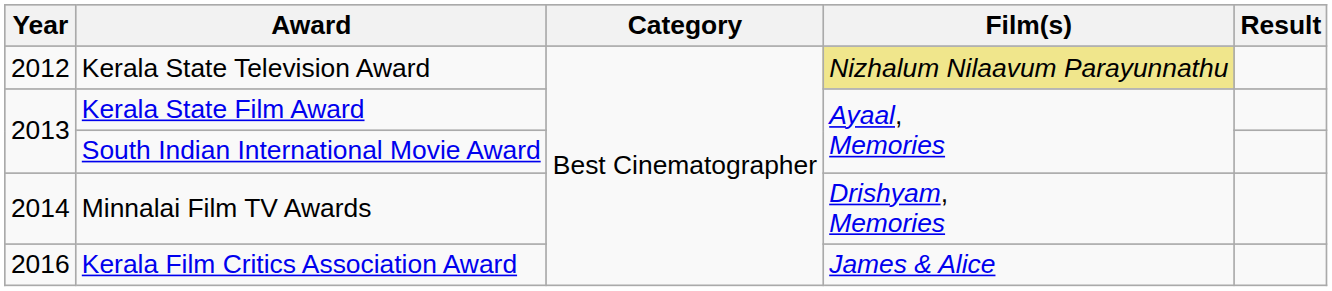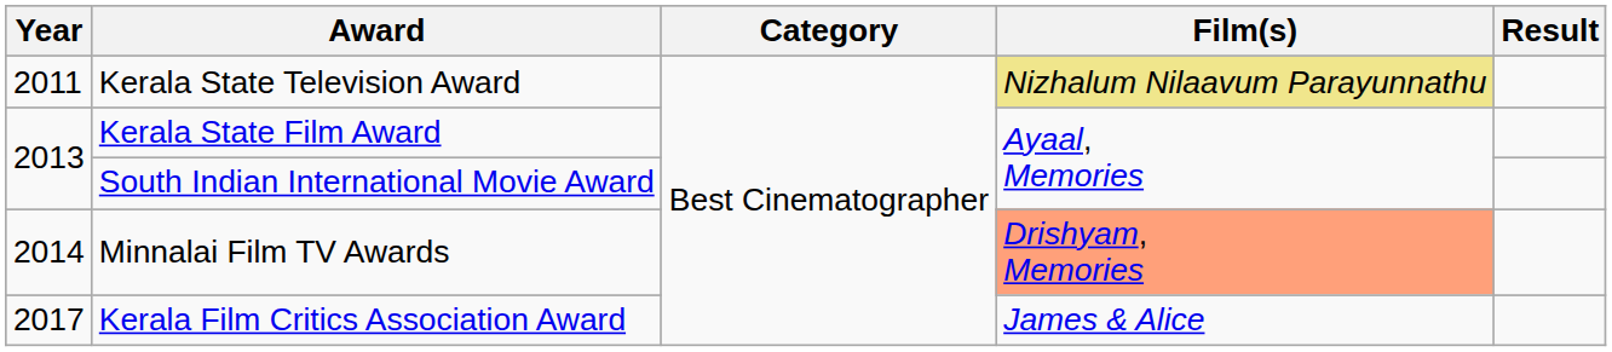Kerala State Television Award | Year: 2012 -> 2011
Minnalai Film TV Awards | Film(s): no background -> lightsalmon background
Kerala Film Critics Association Award | Year: 2016 -> 2017
